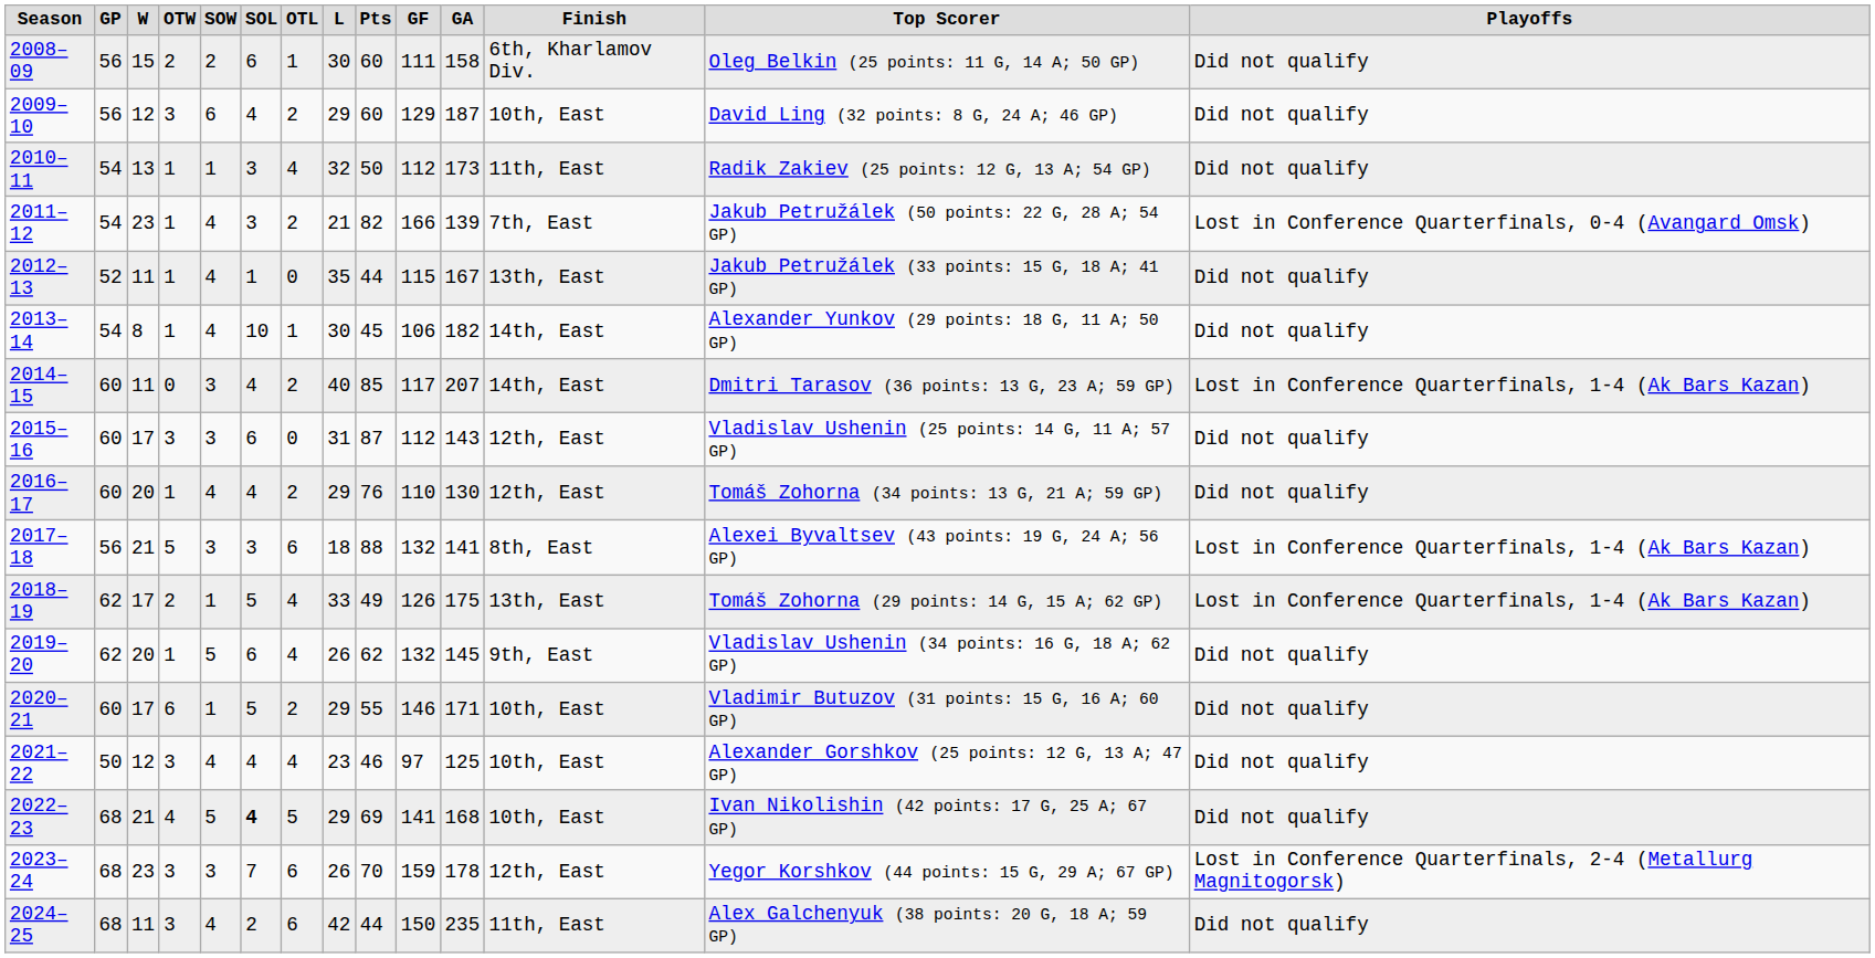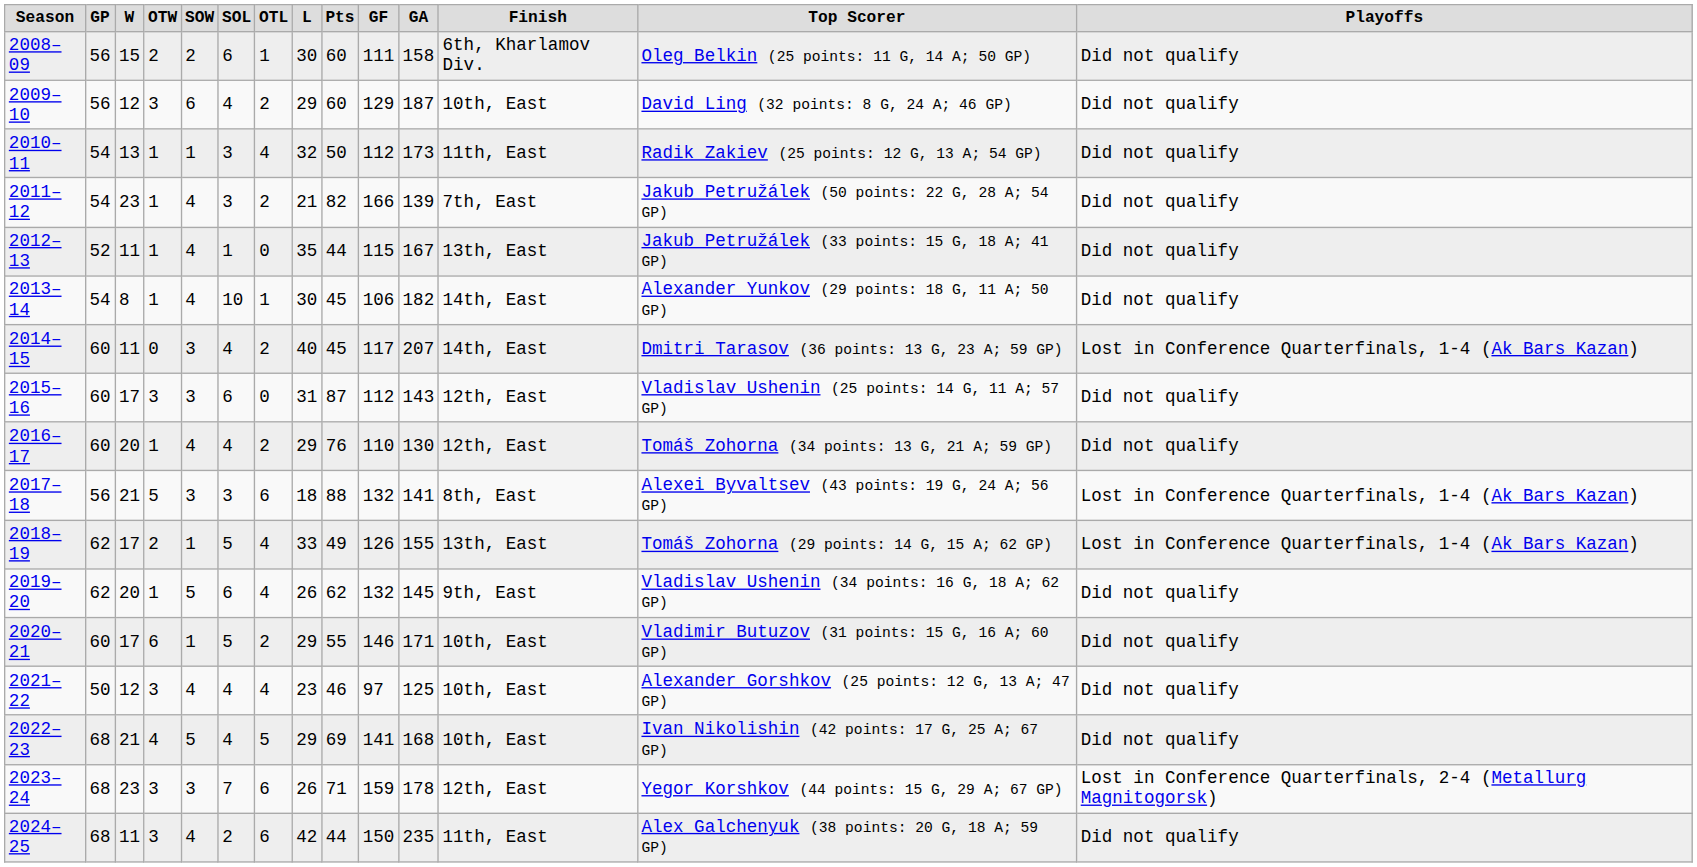2011–12 | Playoffs: Lost in Conference Quarterfinals, 0-4 (Avangard Omsk) -> Did not qualify
2014–15 | Pts: 85 -> 45
2018–19 | GA: 175 -> 155
2022–23 | SOL: bold -> normal
2023–24 | Pts: 70 -> 71
